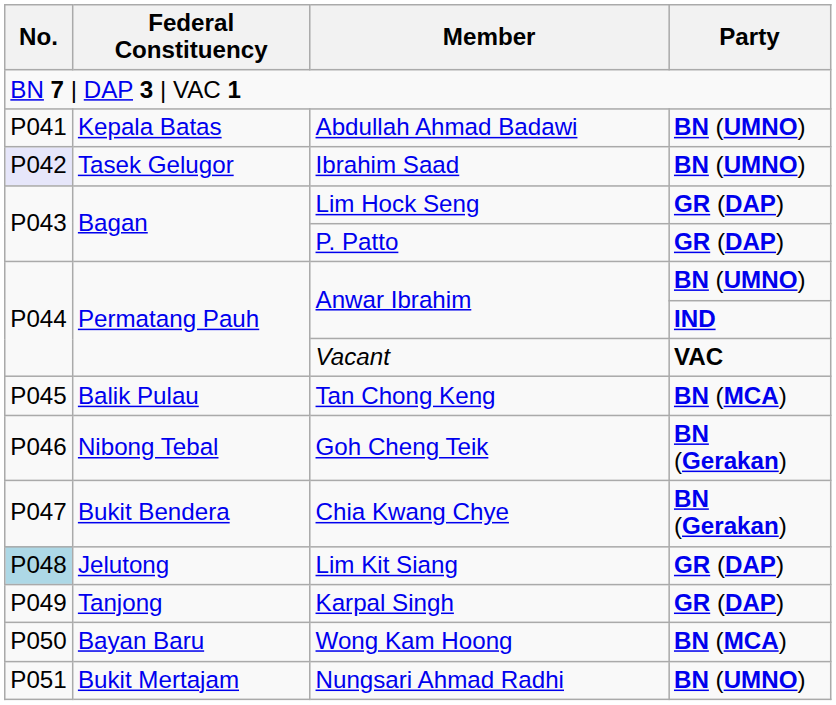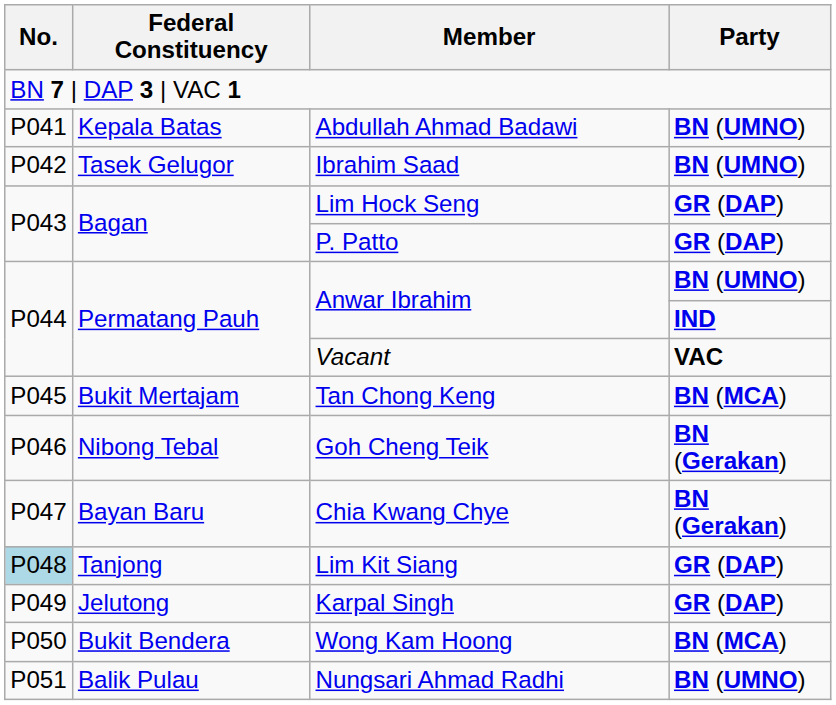Ibrahim Saad | No.: lavender background -> no background
Tan Chong Keng | Federal Constituency: Balik Pulau -> Bukit Mertajam
Chia Kwang Chye | Federal Constituency: Bukit Bendera -> Bayan Baru
Lim Kit Siang | Federal Constituency: Jelutong -> Tanjong
Karpal Singh | Federal Constituency: Tanjong -> Jelutong
Wong Kam Hoong | Federal Constituency: Bayan Baru -> Bukit Bendera
Nungsari Ahmad Radhi | Federal Constituency: Bukit Mertajam -> Balik Pulau
